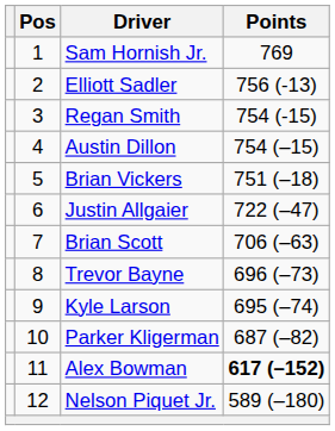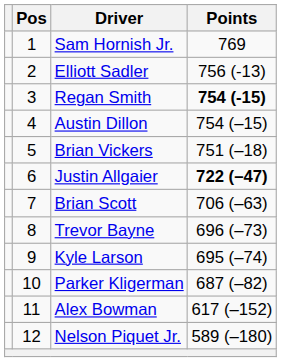Regan Smith | Points: normal -> bold
Justin Allgaier | Points: normal -> bold
Alex Bowman | Points: bold -> normal
